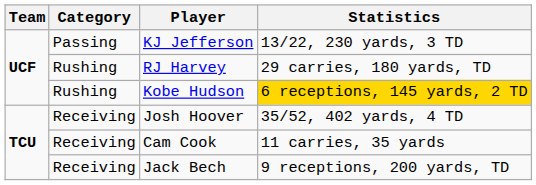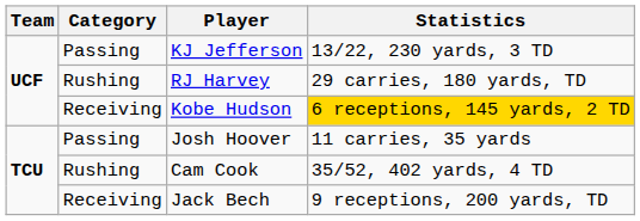Kobe Hudson | Category: Rushing -> Receiving
Josh Hoover | Category: Receiving -> Passing
Josh Hoover | Statistics: 35/52, 402 yards, 4 TD -> 11 carries, 35 yards
Cam Cook | Category: Receiving -> Rushing
Cam Cook | Statistics: 11 carries, 35 yards -> 35/52, 402 yards, 4 TD
